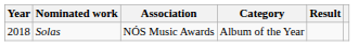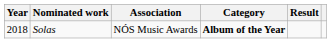Solas | Category: normal -> bold
